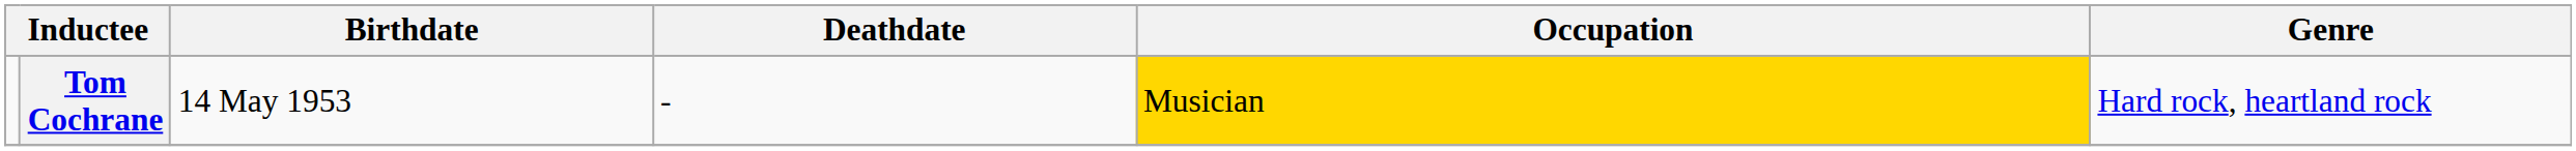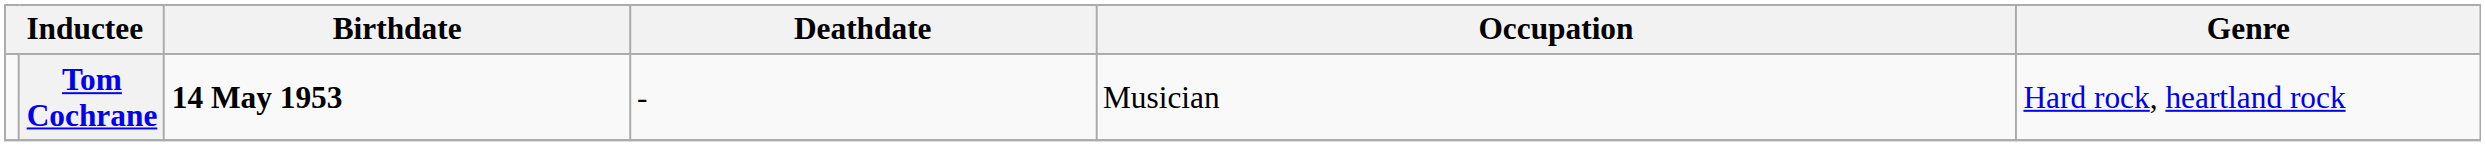Tom Cochrane | Birthdate: normal -> bold
Tom Cochrane | Occupation: gold background -> no background
